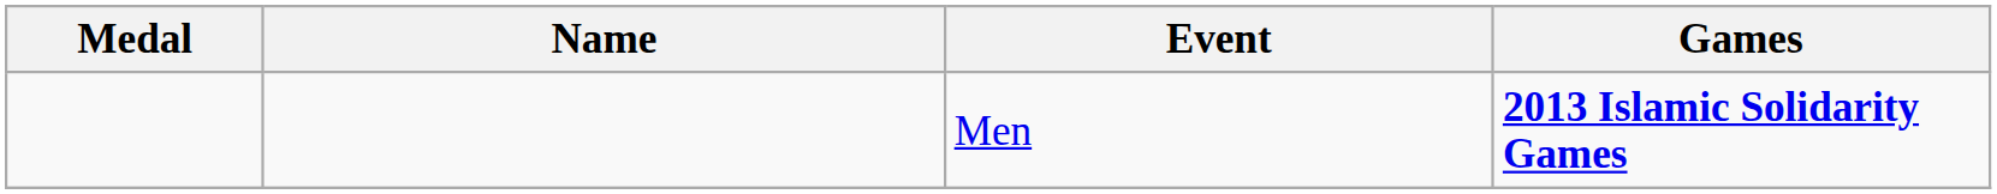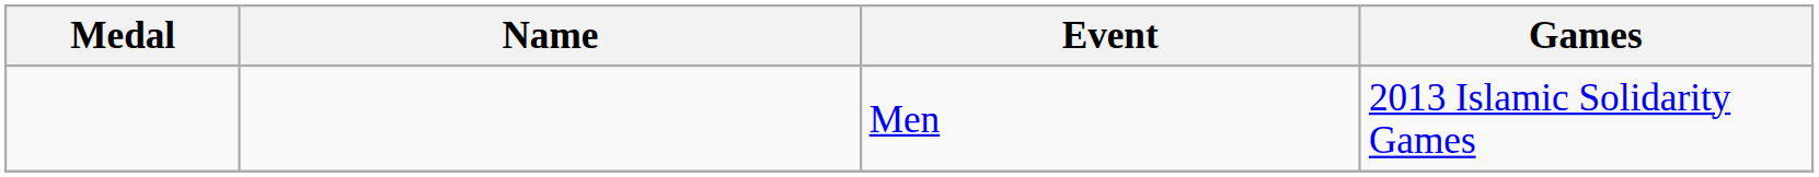Men | Games: bold -> normal
